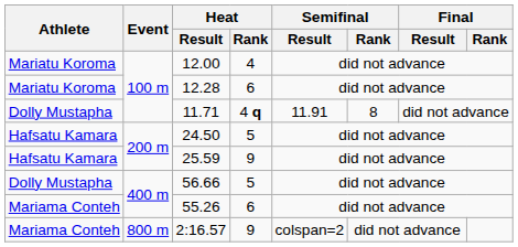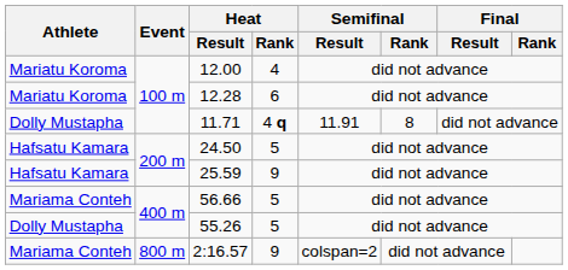56.66 | Athlete: Dolly Mustapha -> Mariama Conteh
55.26 | Athlete: Mariama Conteh -> Dolly Mustapha
55.26 | Heat / Rank: 6 -> 5
